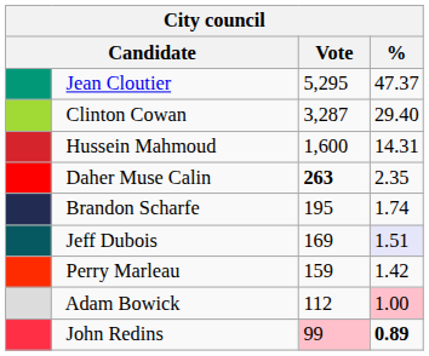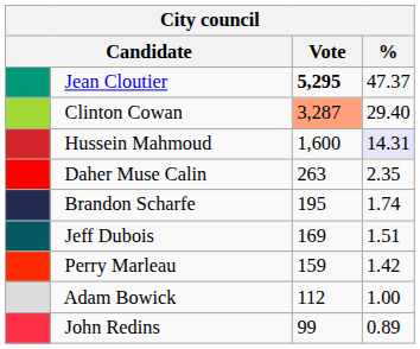Jean Cloutier | Vote: normal -> bold
Clinton Cowan | Vote: no background -> lightsalmon background
Hussein Mahmoud | %: no background -> lavender background
Daher Muse Calin | Vote: bold -> normal
Jeff Dubois | %: lavender background -> no background
Adam Bowick | %: pink background -> no background
John Redins | Vote: pink background -> no background
John Redins | %: bold -> normal
